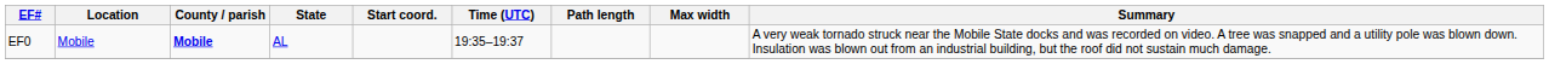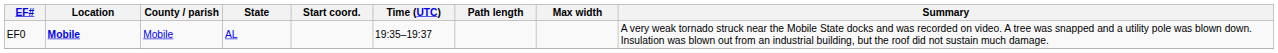EF0 | Location: normal -> bold
EF0 | County / parish: bold -> normal
